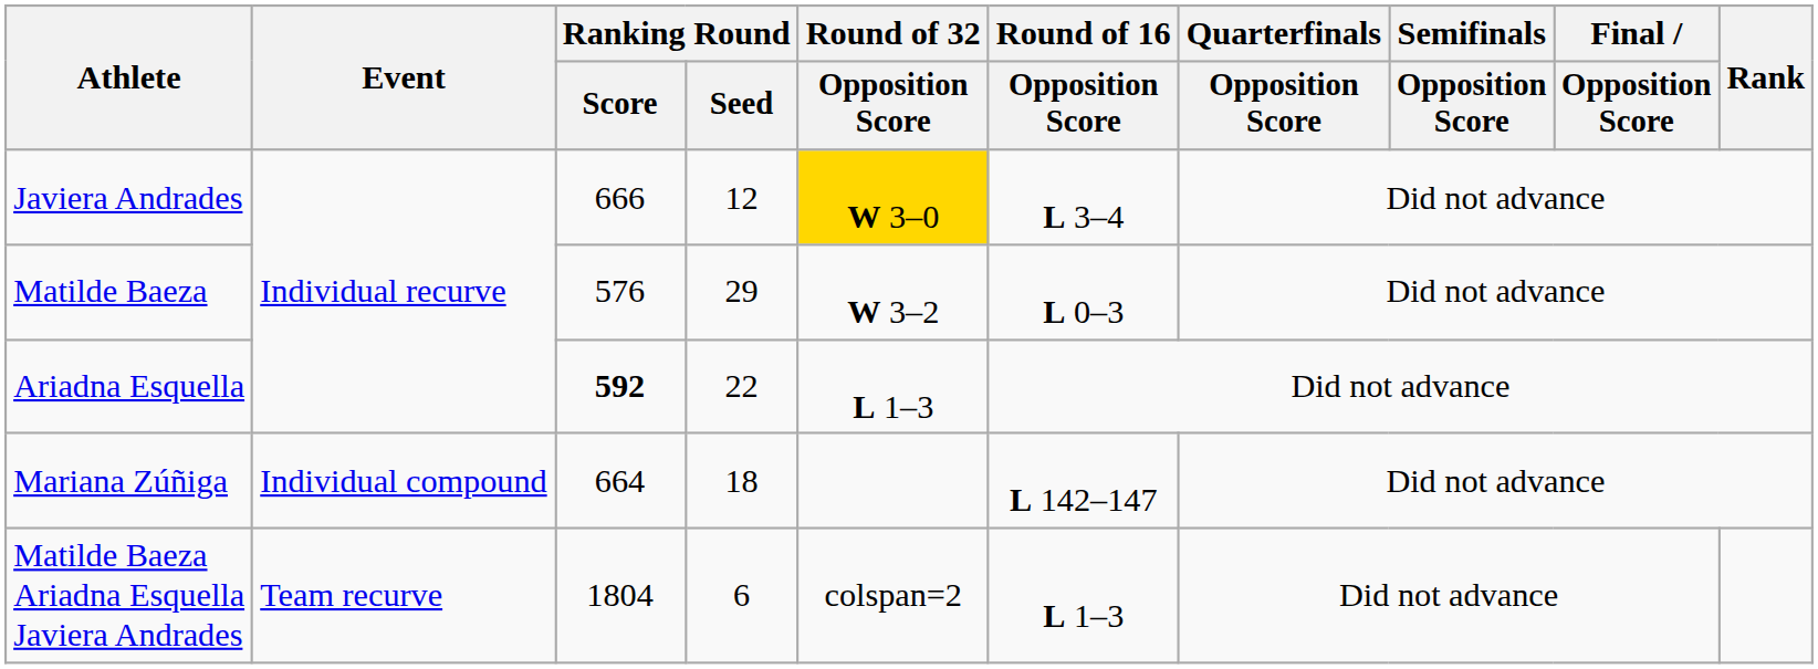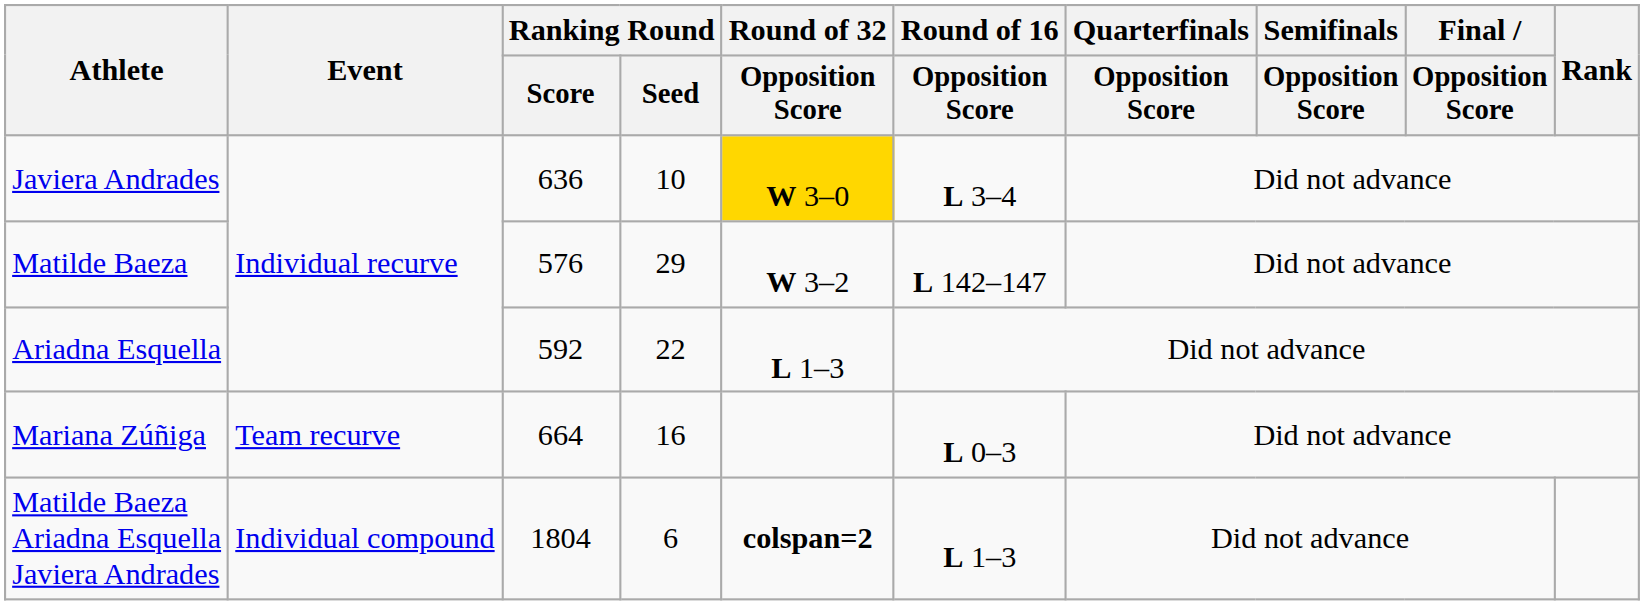Javiera Andrades | Ranking Round / Score: 666 -> 636
Javiera Andrades | Ranking Round / Seed: 12 -> 10
Matilde Baeza | Round of 16 / Opposition Score: L 0–3 -> L 142–147
Ariadna Esquella | Ranking Round / Score: bold -> normal
Mariana Zúñiga | Event: Individual compound -> Team recurve
Mariana Zúñiga | Ranking Round / Seed: 18 -> 16
Mariana Zúñiga | Round of 16 / Opposition Score: L 142–147 -> L 0–3
Matilde Baeza Ariadna Esquella Javiera Andrades | Event: Team recurve -> Individual compound
Matilde Baeza Ariadna Esquella Javiera Andrades | Round of 32 / Opposition Score: normal -> bold
